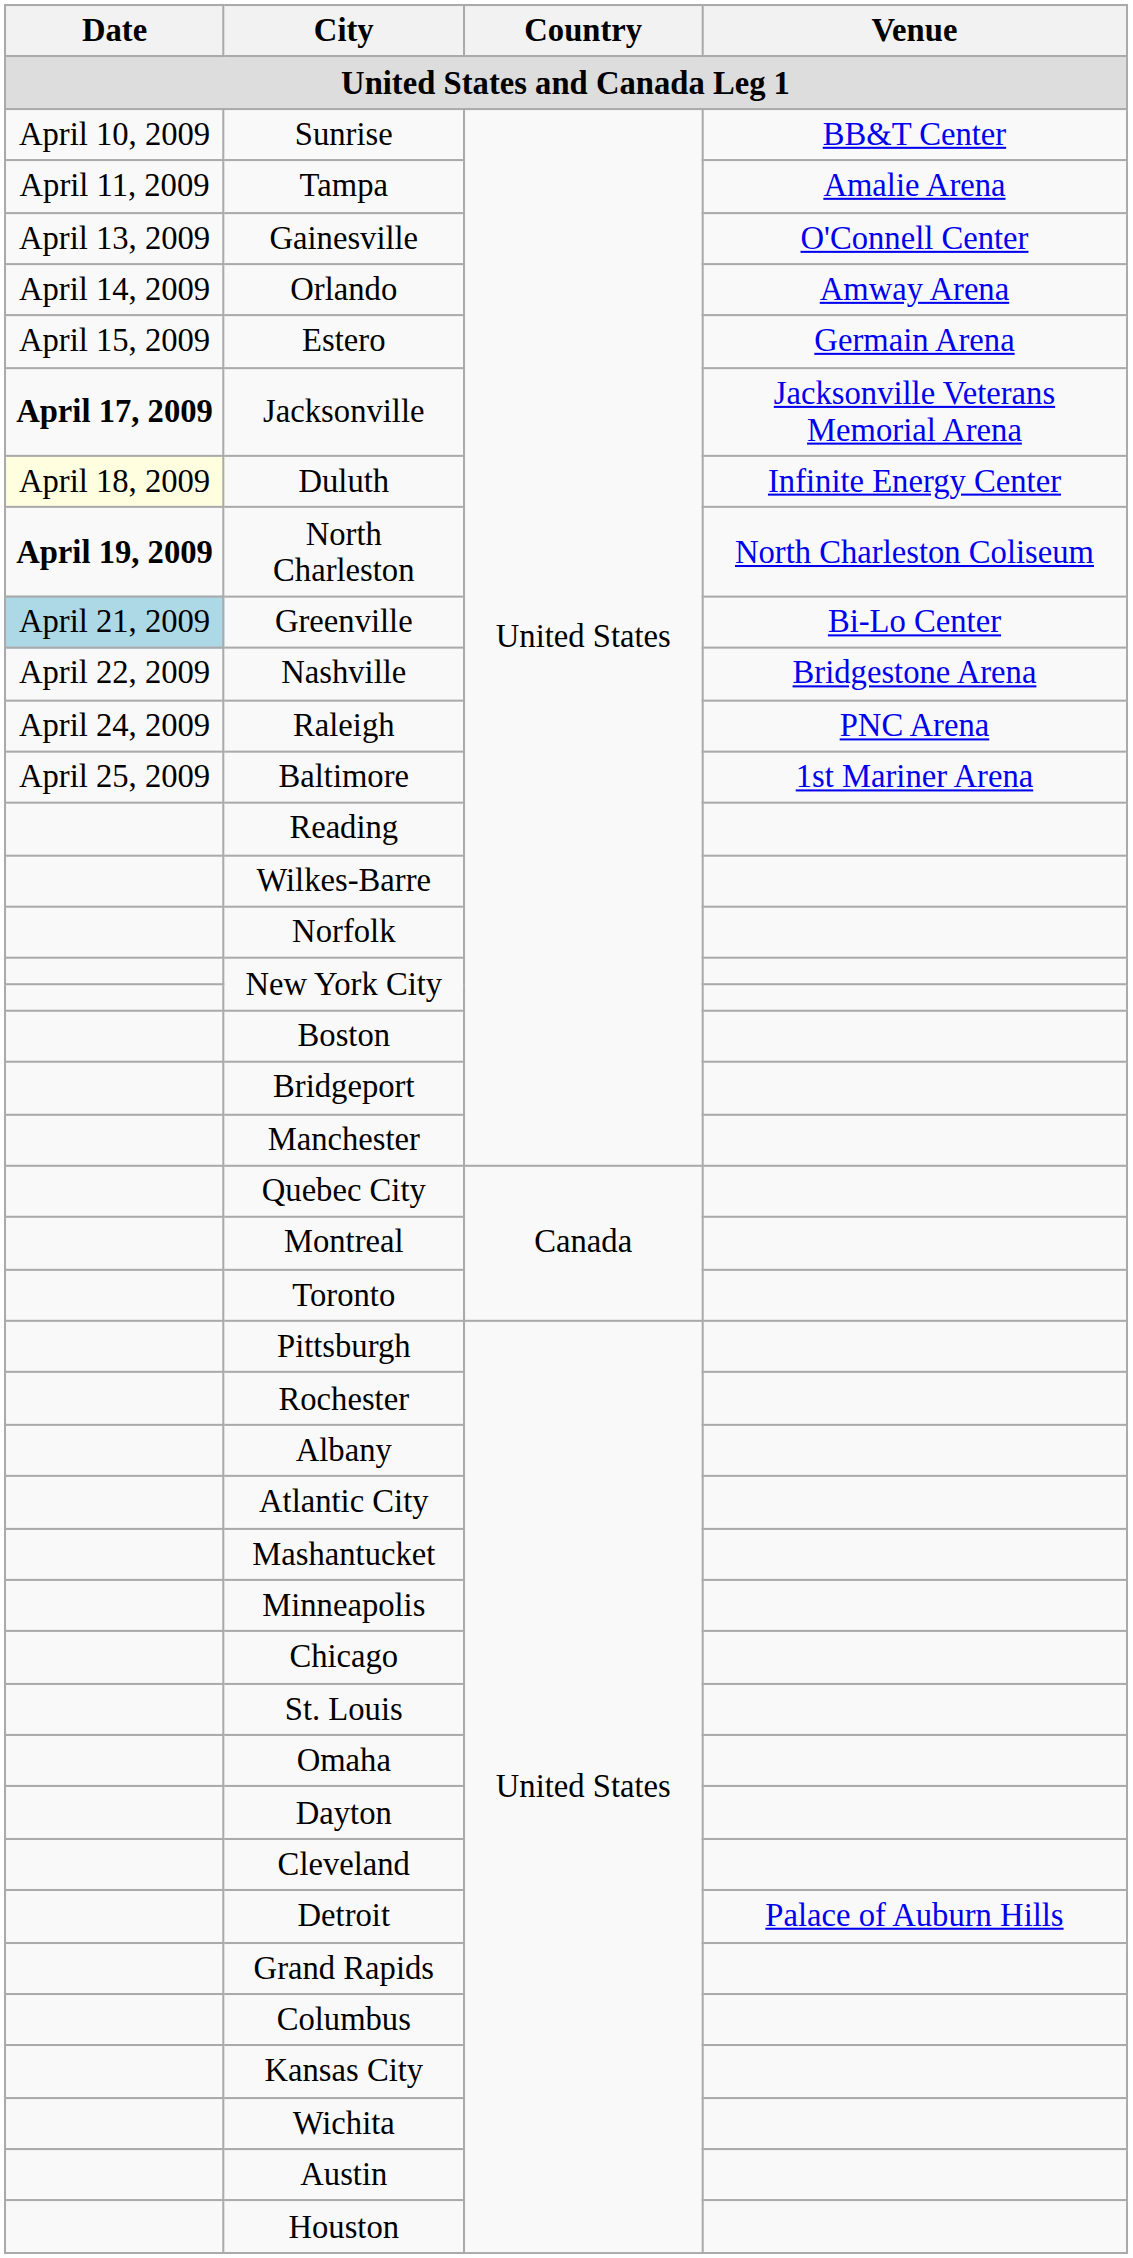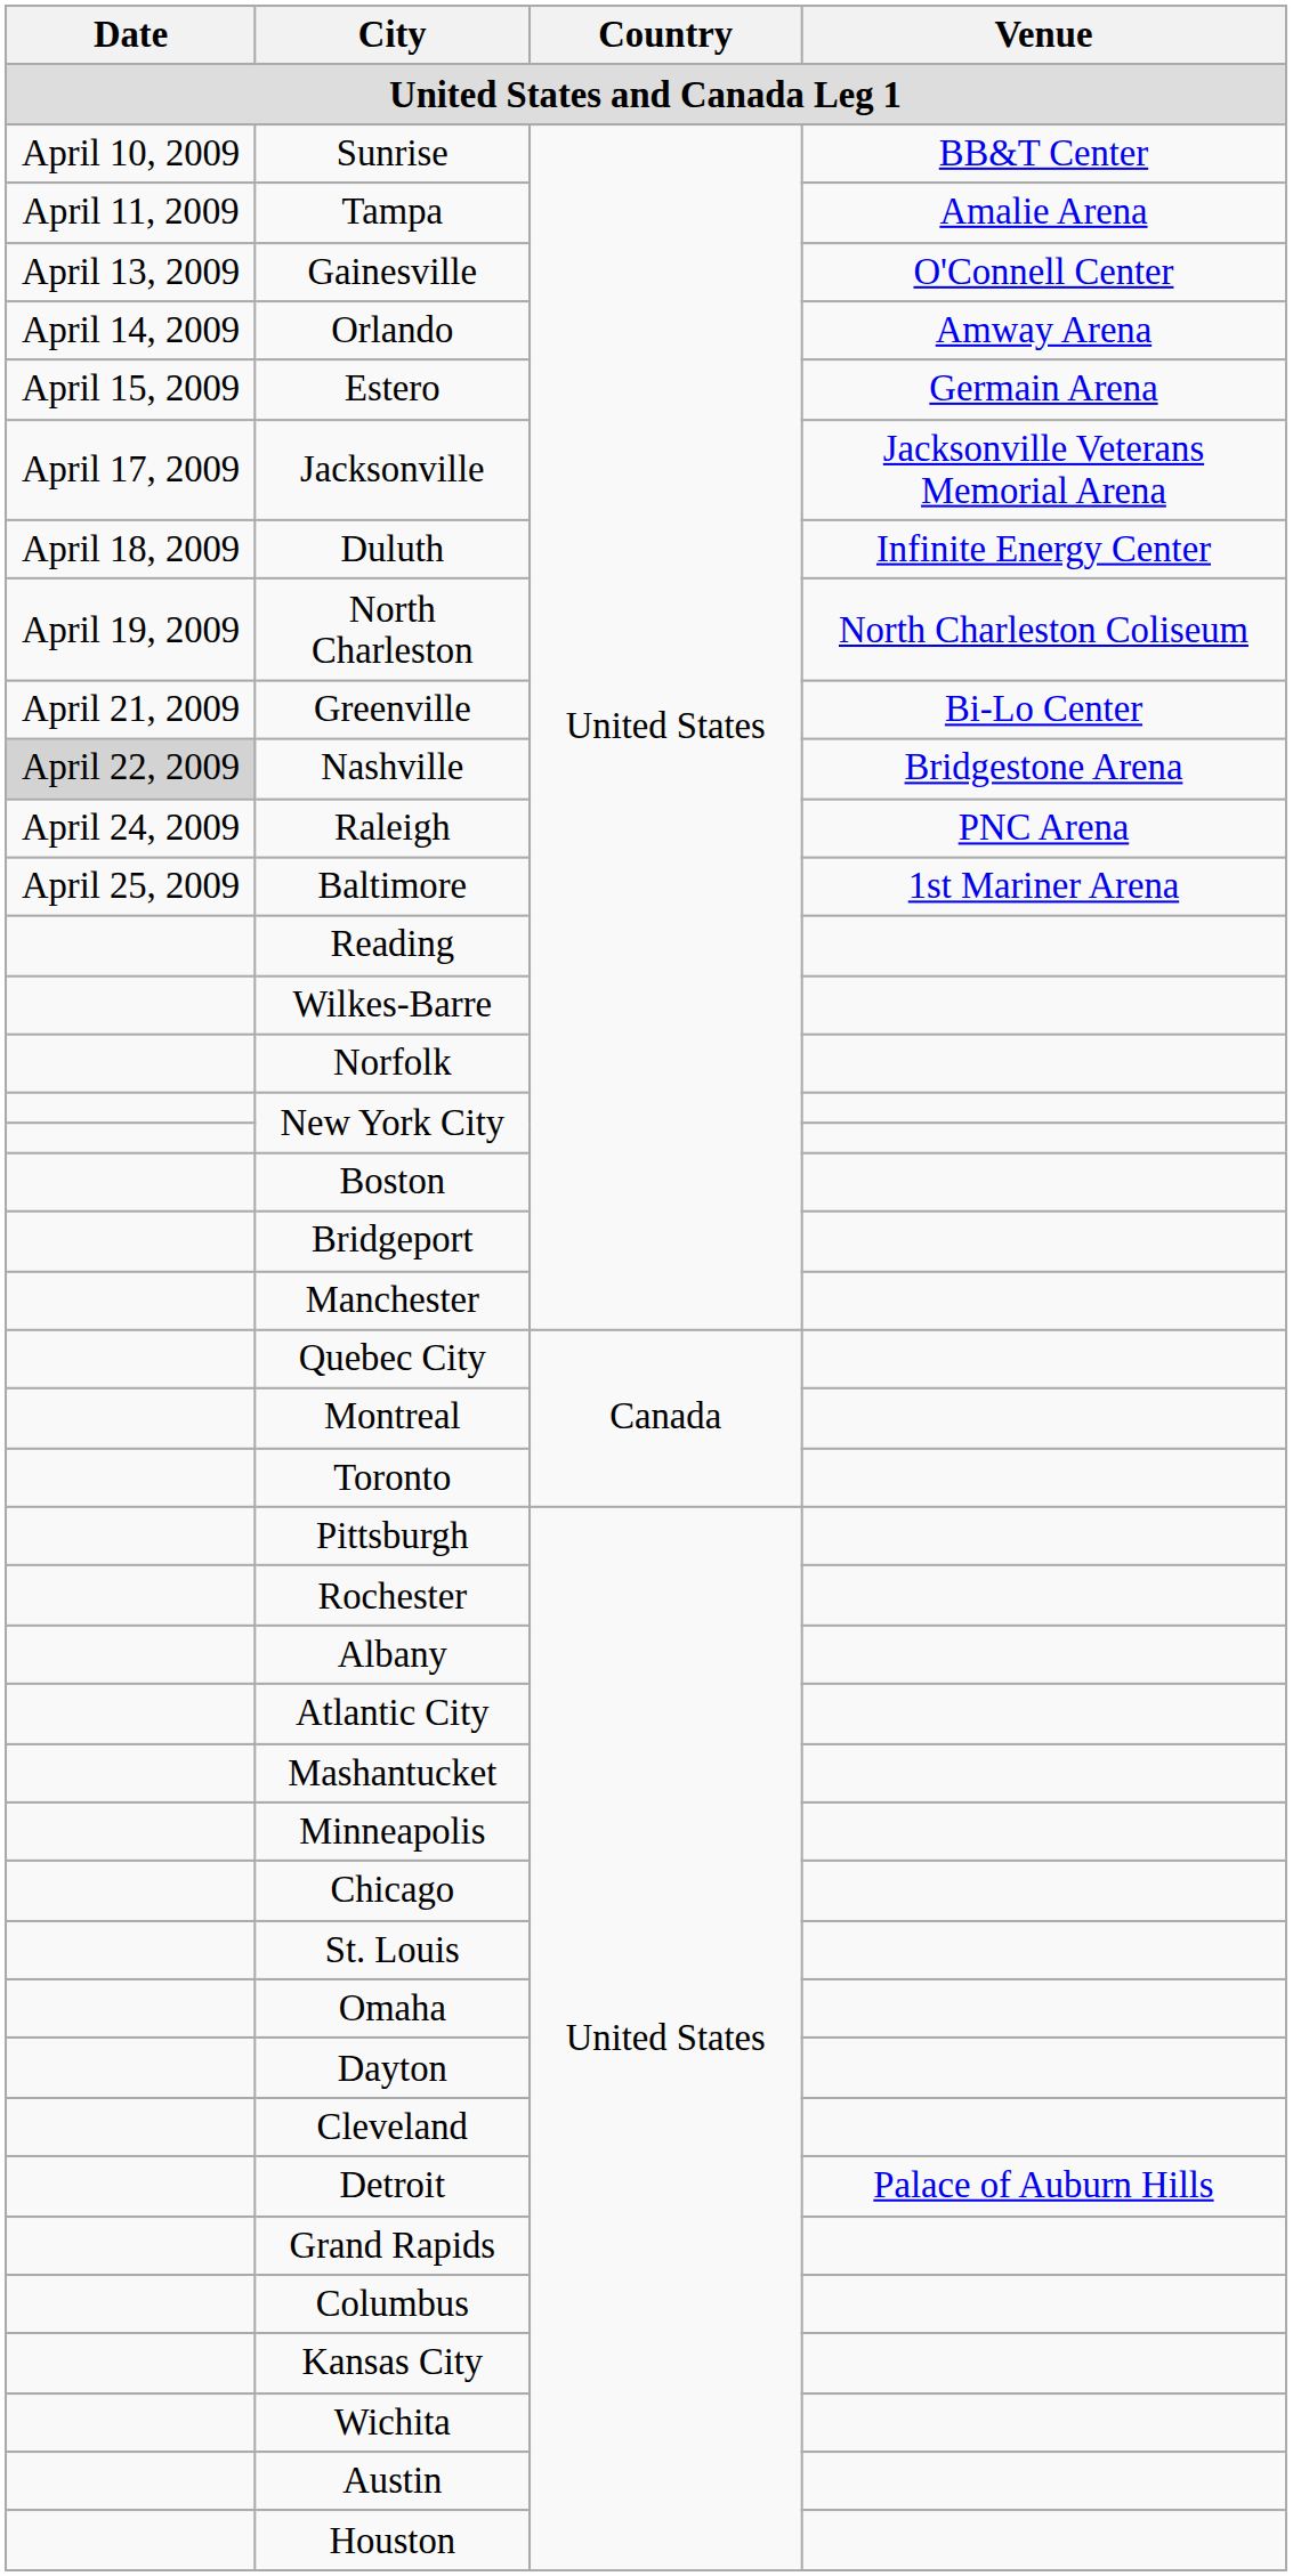Jacksonville | Date: bold -> normal
Duluth | Date: lightyellow background -> no background
North Charleston | Date: bold -> normal
Greenville | Date: lightblue background -> no background
Nashville | Date: no background -> lightgrey background
